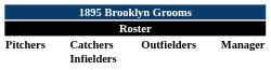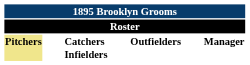Pitchers | column 1: no background -> khaki background
